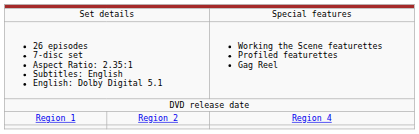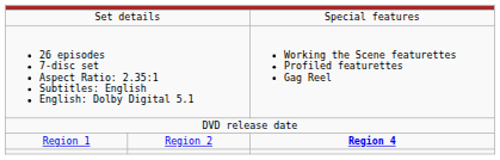Region 1 | column 3: normal -> bold
